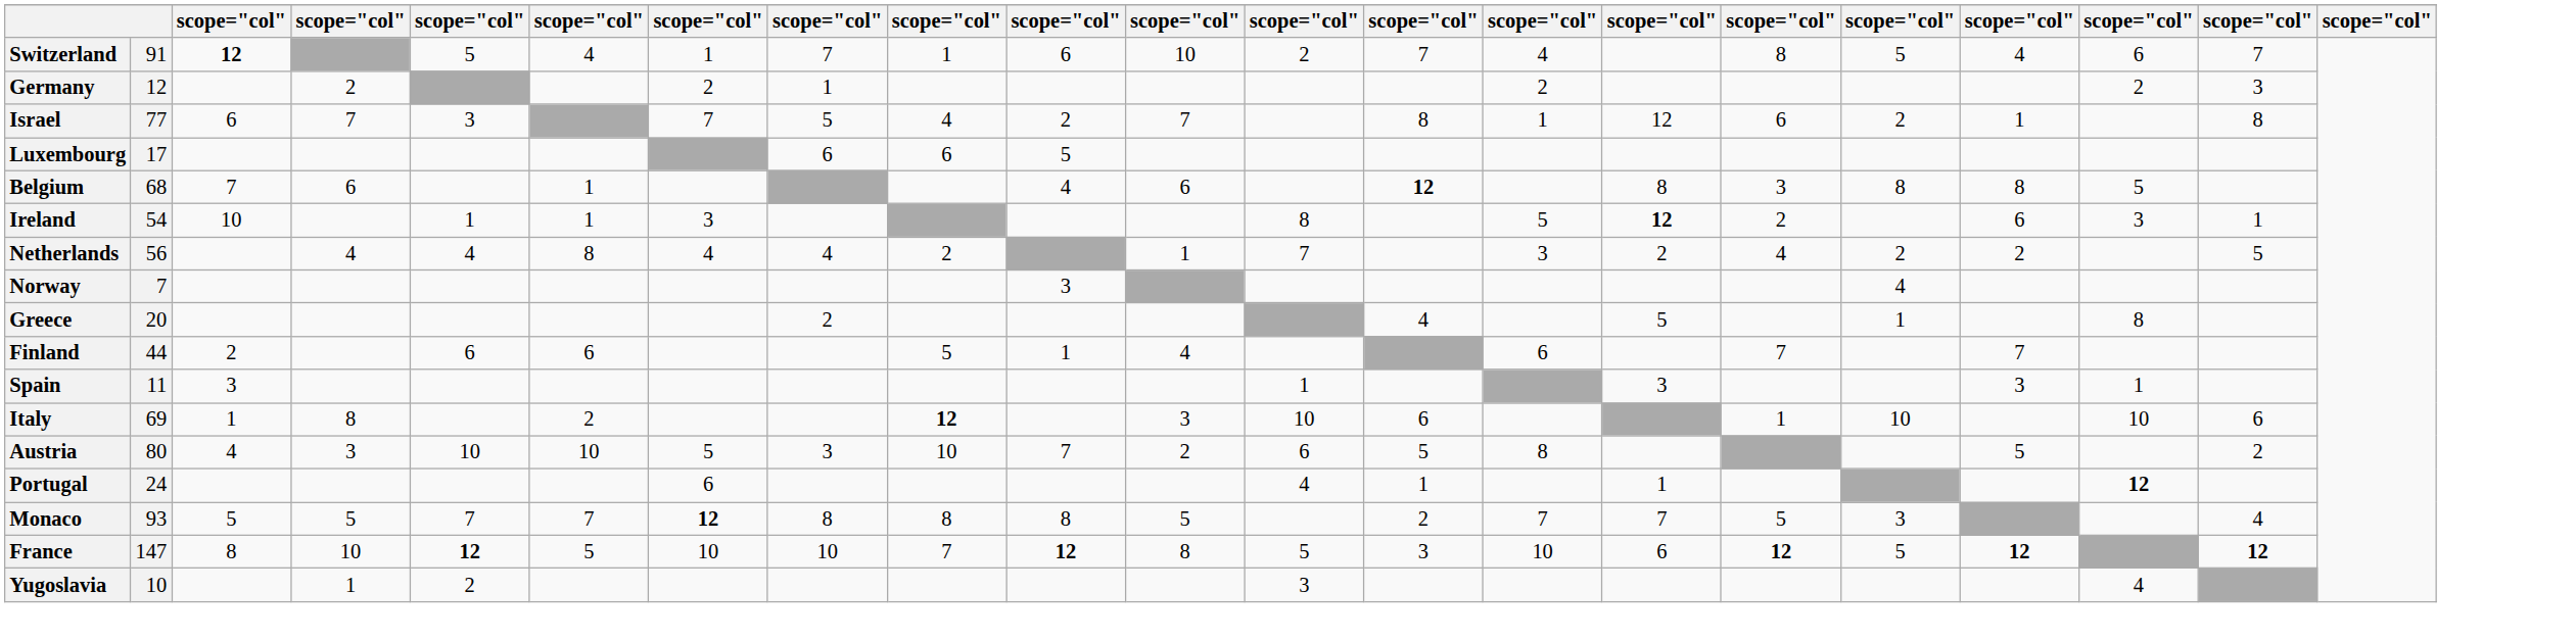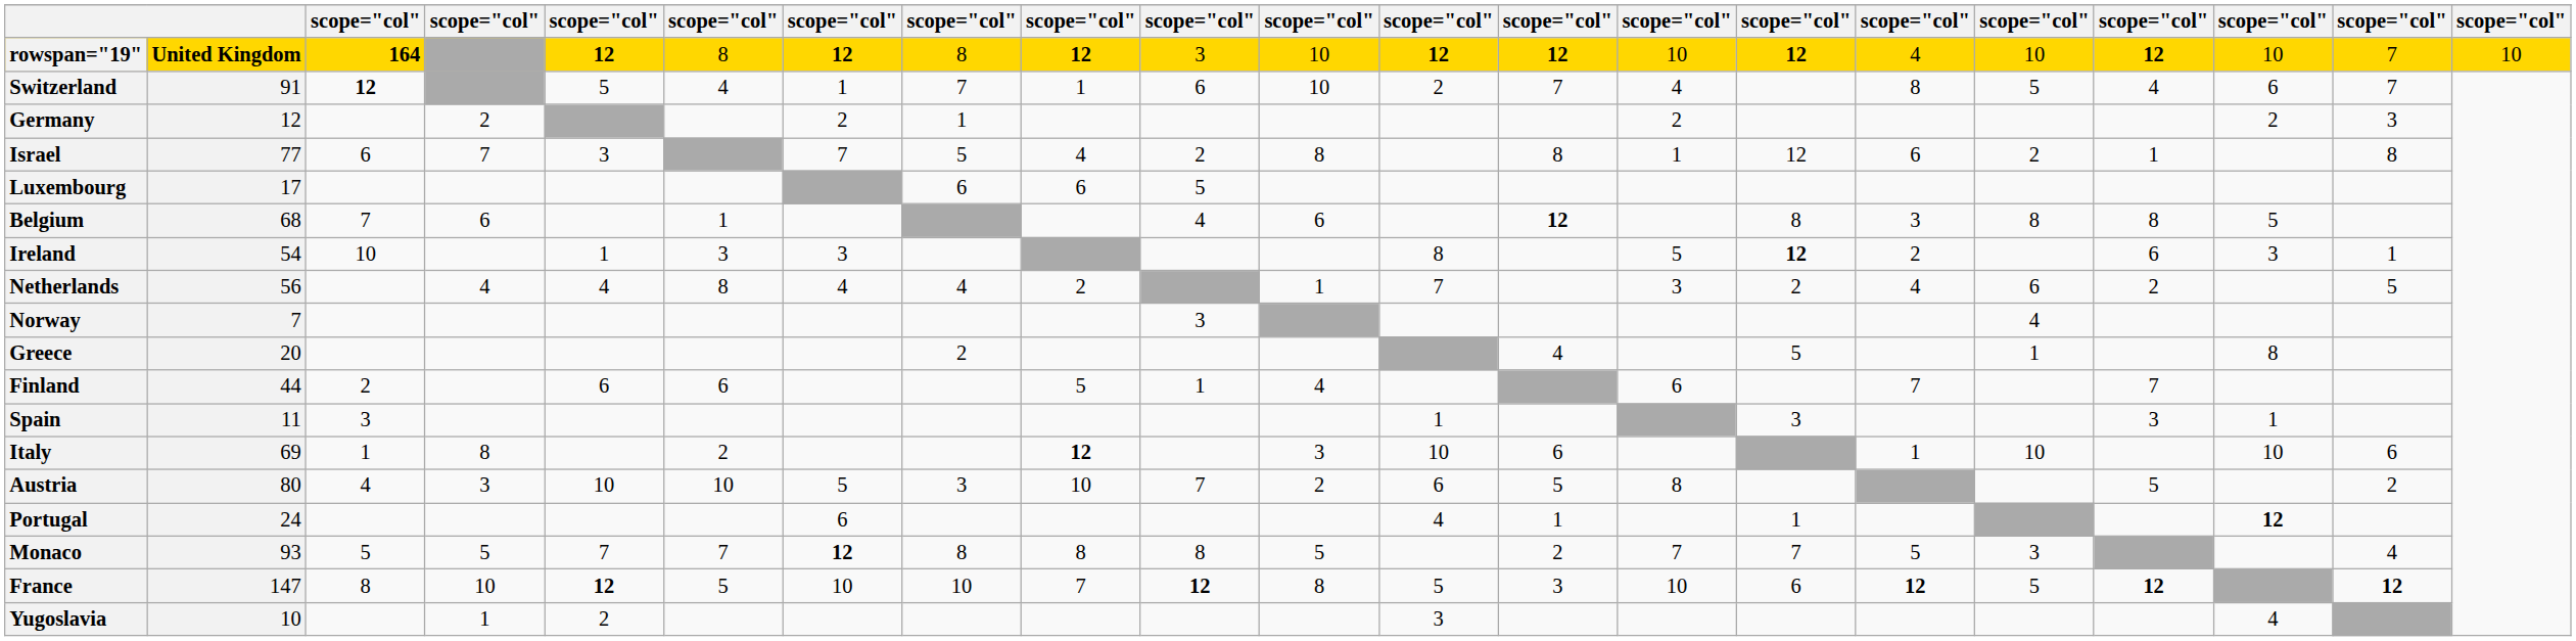+ row: rowspan="19" | United Kingdom | 164 | 12 | 8 | 12 | 8 | 12 | 3 | 10 | 12 | 12 | 10 | 12 | 4 | 10 | 12 | 10 | 7 | 10
Israel | column 11: 7 -> 8
Ireland | column 6: 1 -> 3
Netherlands | column 17: 2 -> 6
